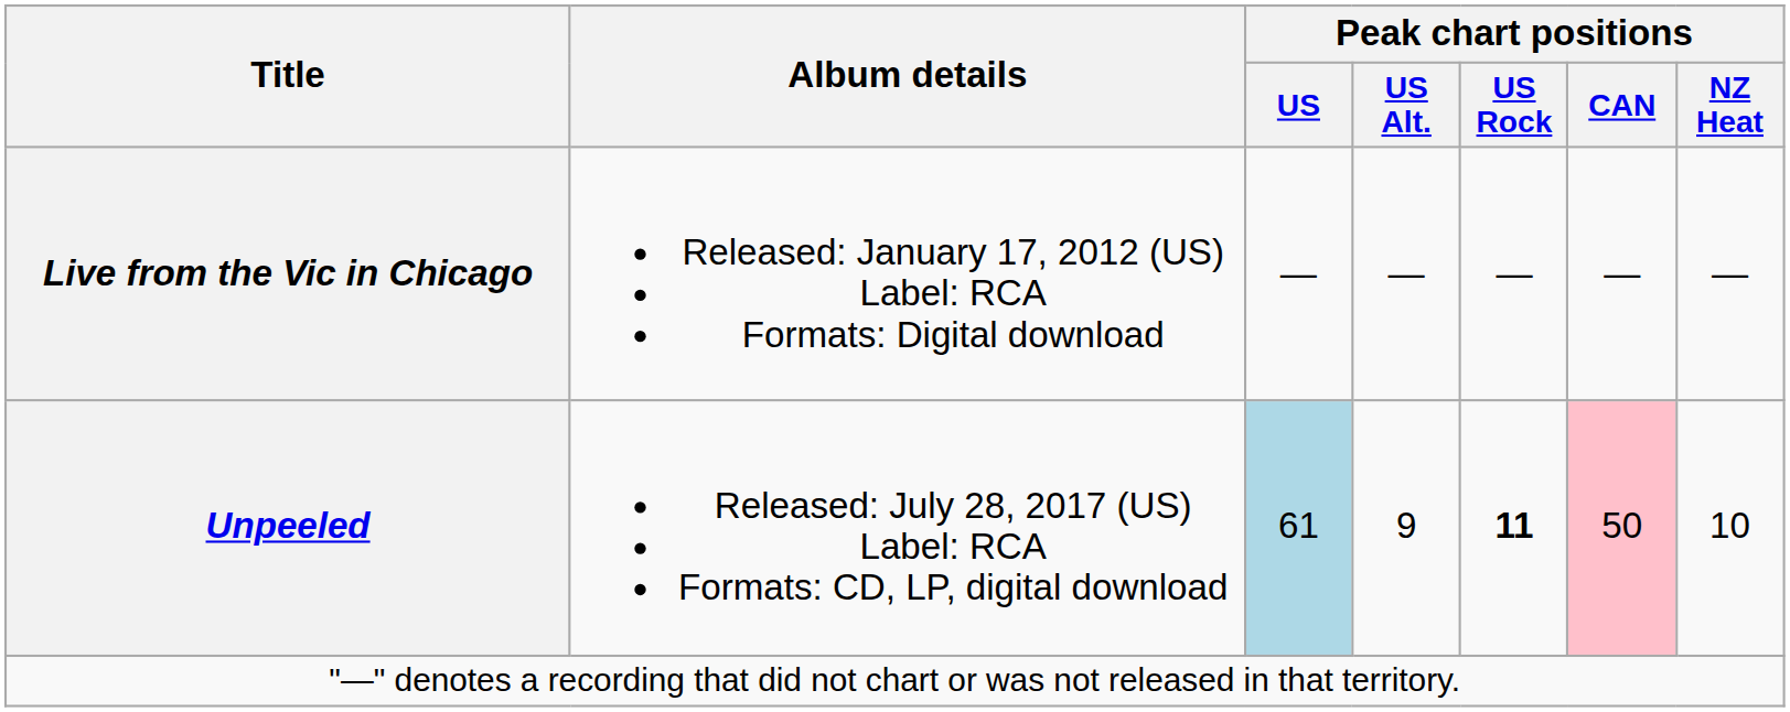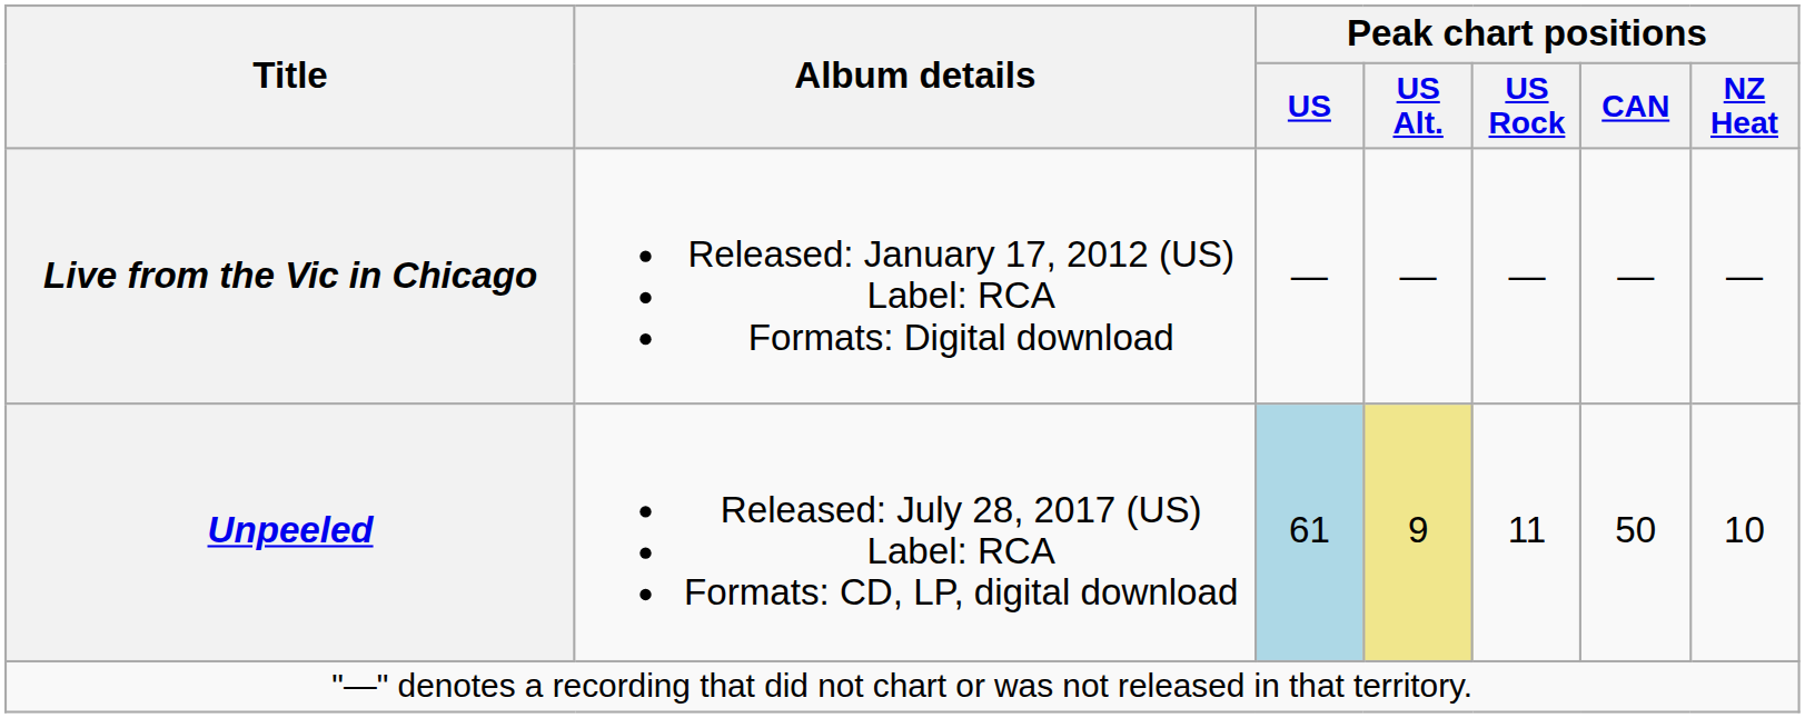Unpeeled | Peak chart positions / US Alt.: no background -> khaki background
Unpeeled | Peak chart positions / US Rock: bold -> normal
Unpeeled | Peak chart positions / CAN: pink background -> no background
